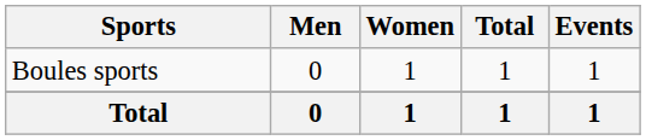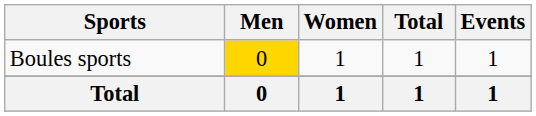Boules sports | Men: no background -> gold background
